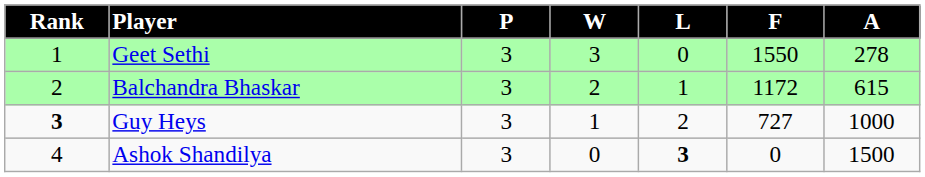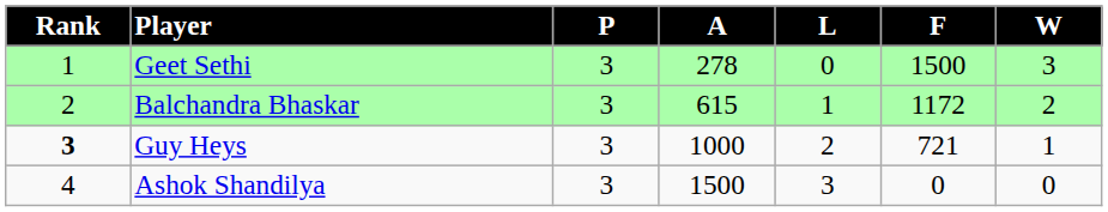columns swapped: W <-> A
Geet Sethi | F: 1550 -> 1500
Guy Heys | F: 727 -> 721
Ashok Shandilya | L: bold -> normal
